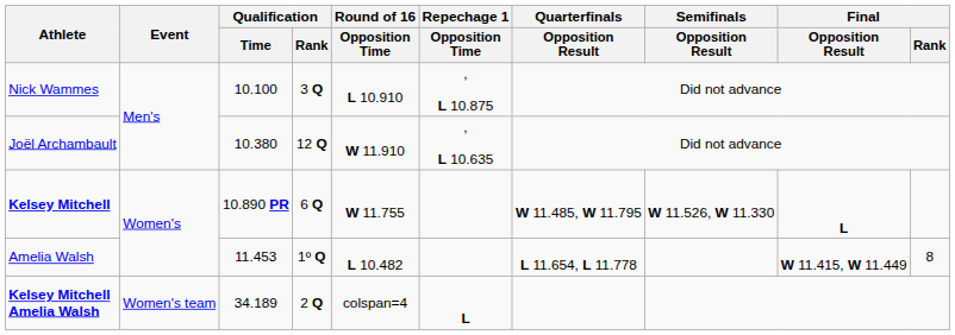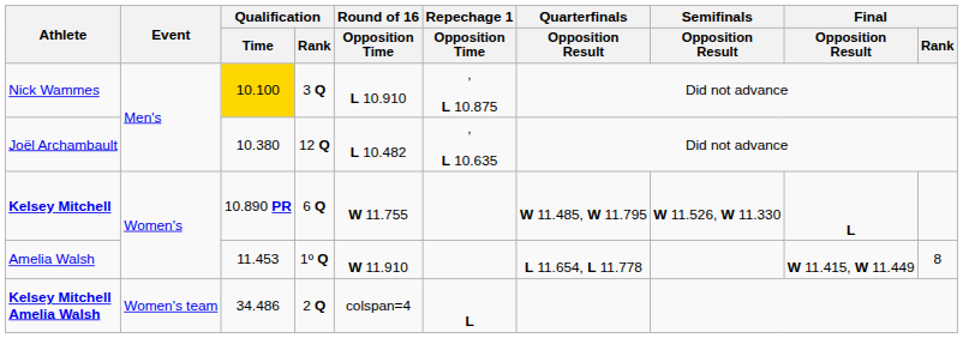Nick Wammes | Qualification / Time: no background -> gold background
Joël Archambault | Round of 16 / Opposition Time: W 11.910 -> L 10.482
Amelia Walsh | Round of 16 / Opposition Time: L 10.482 -> W 11.910
Kelsey Mitchell Amelia Walsh | Qualification / Time: 34.189 -> 34.486
